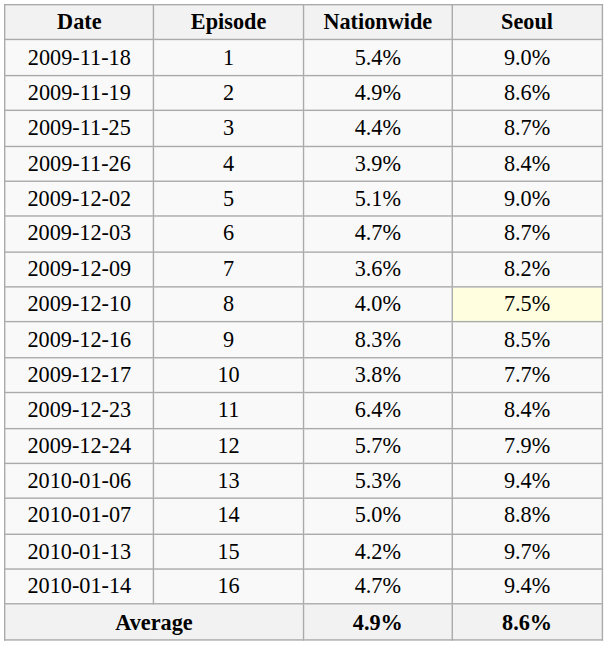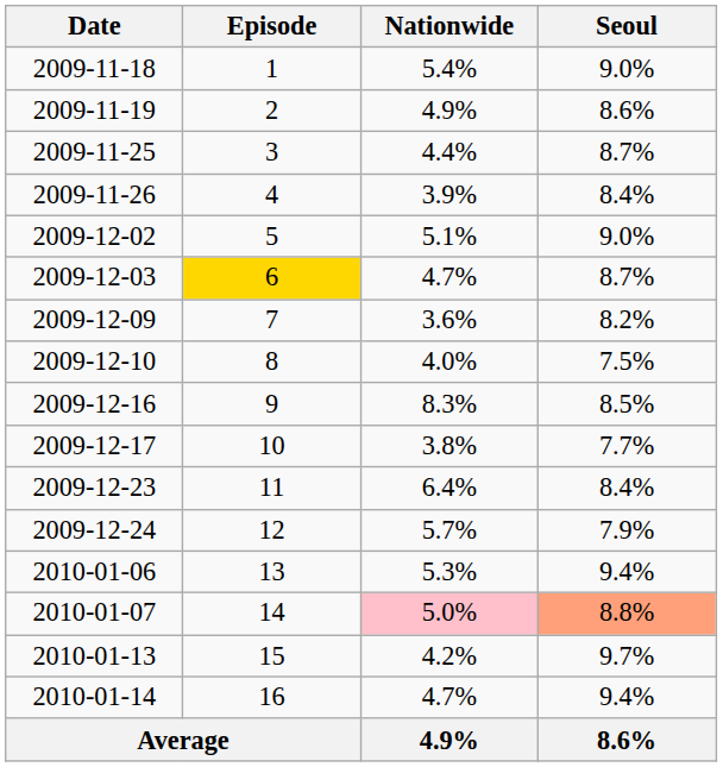2009-12-03 | Episode: no background -> gold background
2009-12-10 | Seoul: lightyellow background -> no background
2010-01-07 | Nationwide: no background -> pink background
2010-01-07 | Seoul: no background -> lightsalmon background
